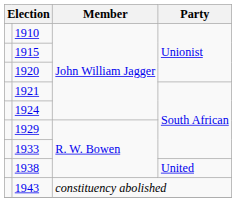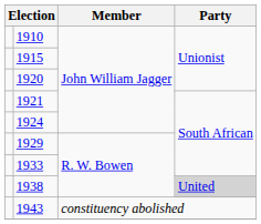1938 | Party: no background -> lightgrey background
